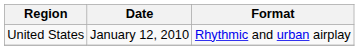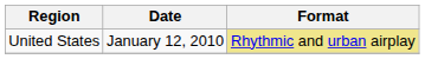United States | Format: no background -> khaki background
